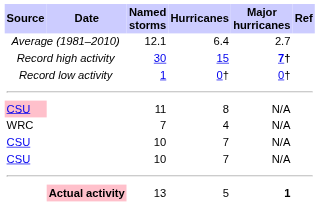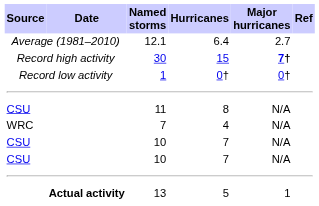11 | Source: pink background -> no background
13 | Date: pink background -> no background
13 | Major hurricanes: bold -> normal
